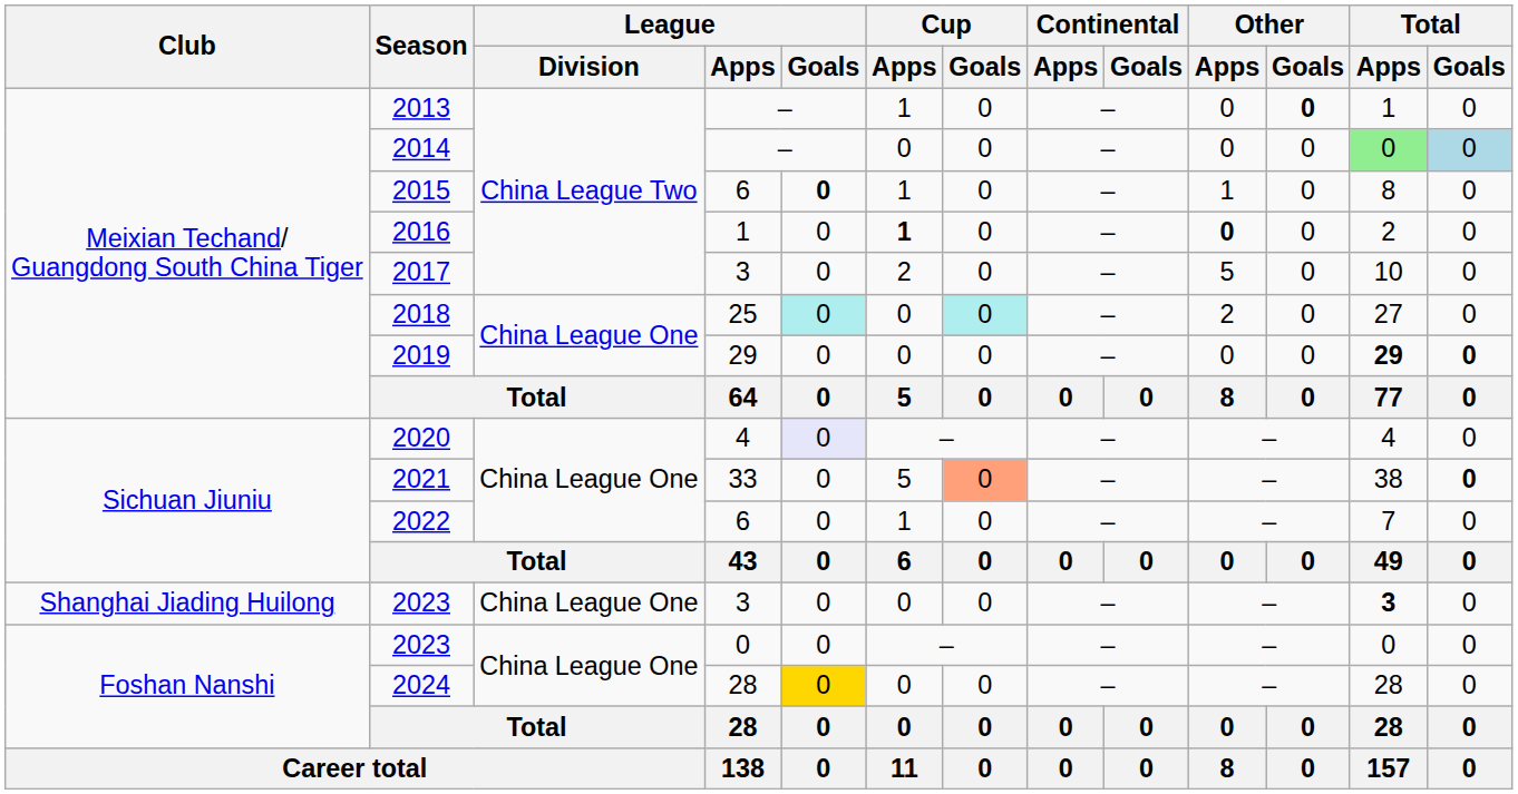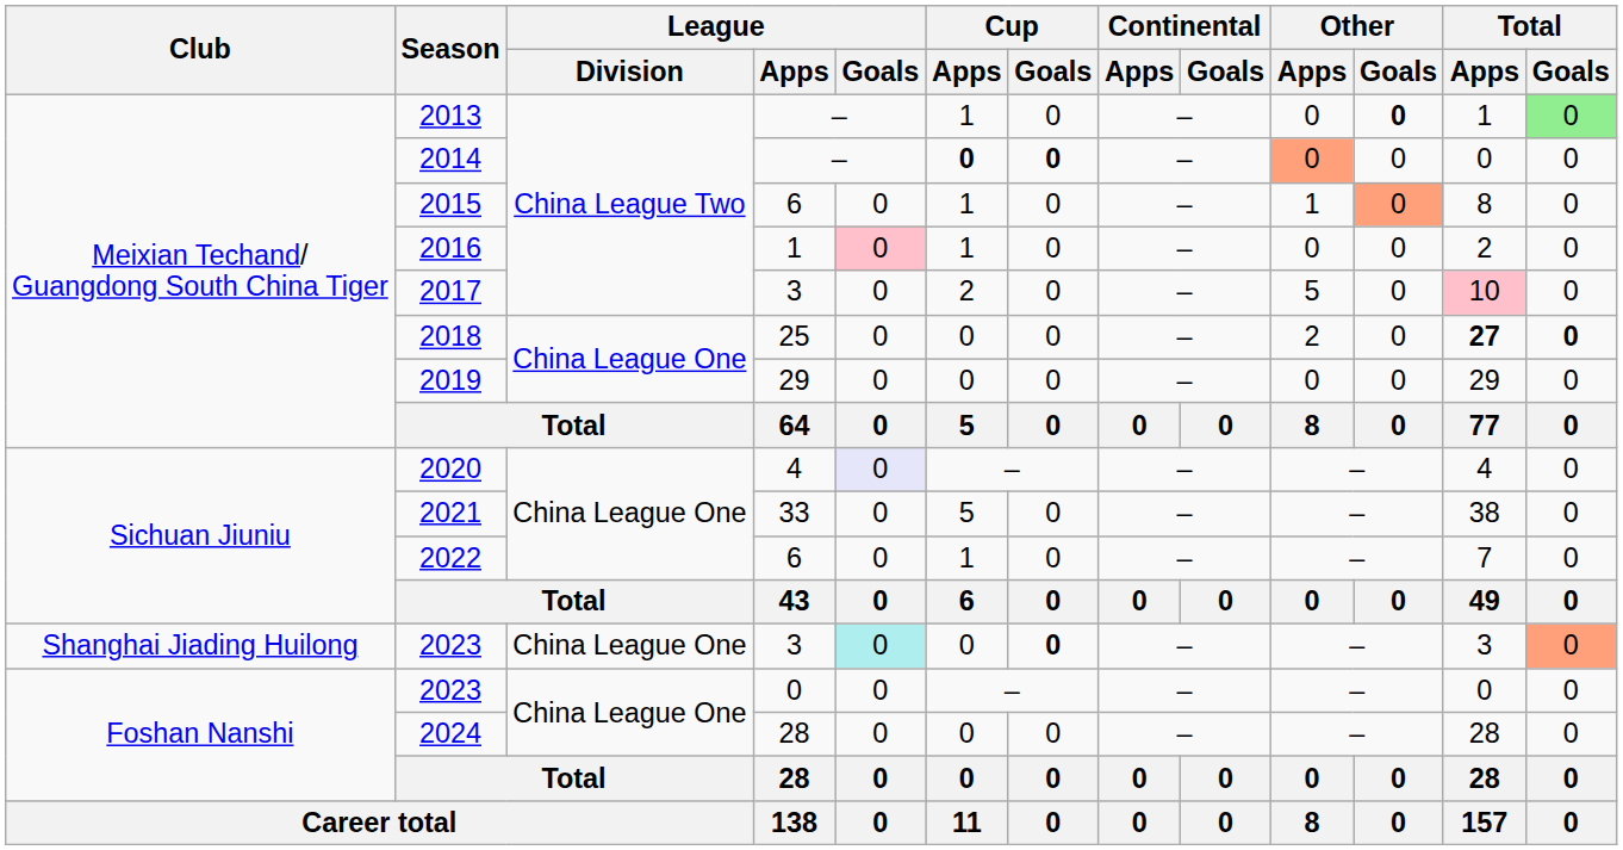2013 | Total / Goals: no background -> lightgreen background
2014 | Cup / Apps: normal -> bold
2014 | Cup / Goals: normal -> bold
2014 | Other / Apps: no background -> lightsalmon background
2014 | Total / Apps: lightgreen background -> no background
2014 | Total / Goals: lightblue background -> no background
2015 | League / Goals: bold -> normal
2015 | Other / Goals: no background -> lightsalmon background
2016 | League / Goals: no background -> pink background
2016 | Cup / Apps: bold -> normal
2016 | Other / Apps: bold -> normal
2017 | Total / Apps: no background -> pink background
2018 | League / Goals: paleturquoise background -> no background
2018 | Cup / Goals: paleturquoise background -> no background
2018 | Total / Apps: normal -> bold
2018 | Total / Goals: normal -> bold
2019 | Total / Apps: bold -> normal
2019 | Total / Goals: bold -> normal
2021 | Cup / Goals: lightsalmon background -> no background
2021 | Total / Goals: bold -> normal
2023 / 3 | League / Goals: no background -> paleturquoise background
2023 / 3 | Cup / Goals: normal -> bold
2023 / 3 | Total / Apps: bold -> normal
2023 / 3 | Total / Goals: no background -> lightsalmon background
2024 | League / Goals: gold background -> no background
